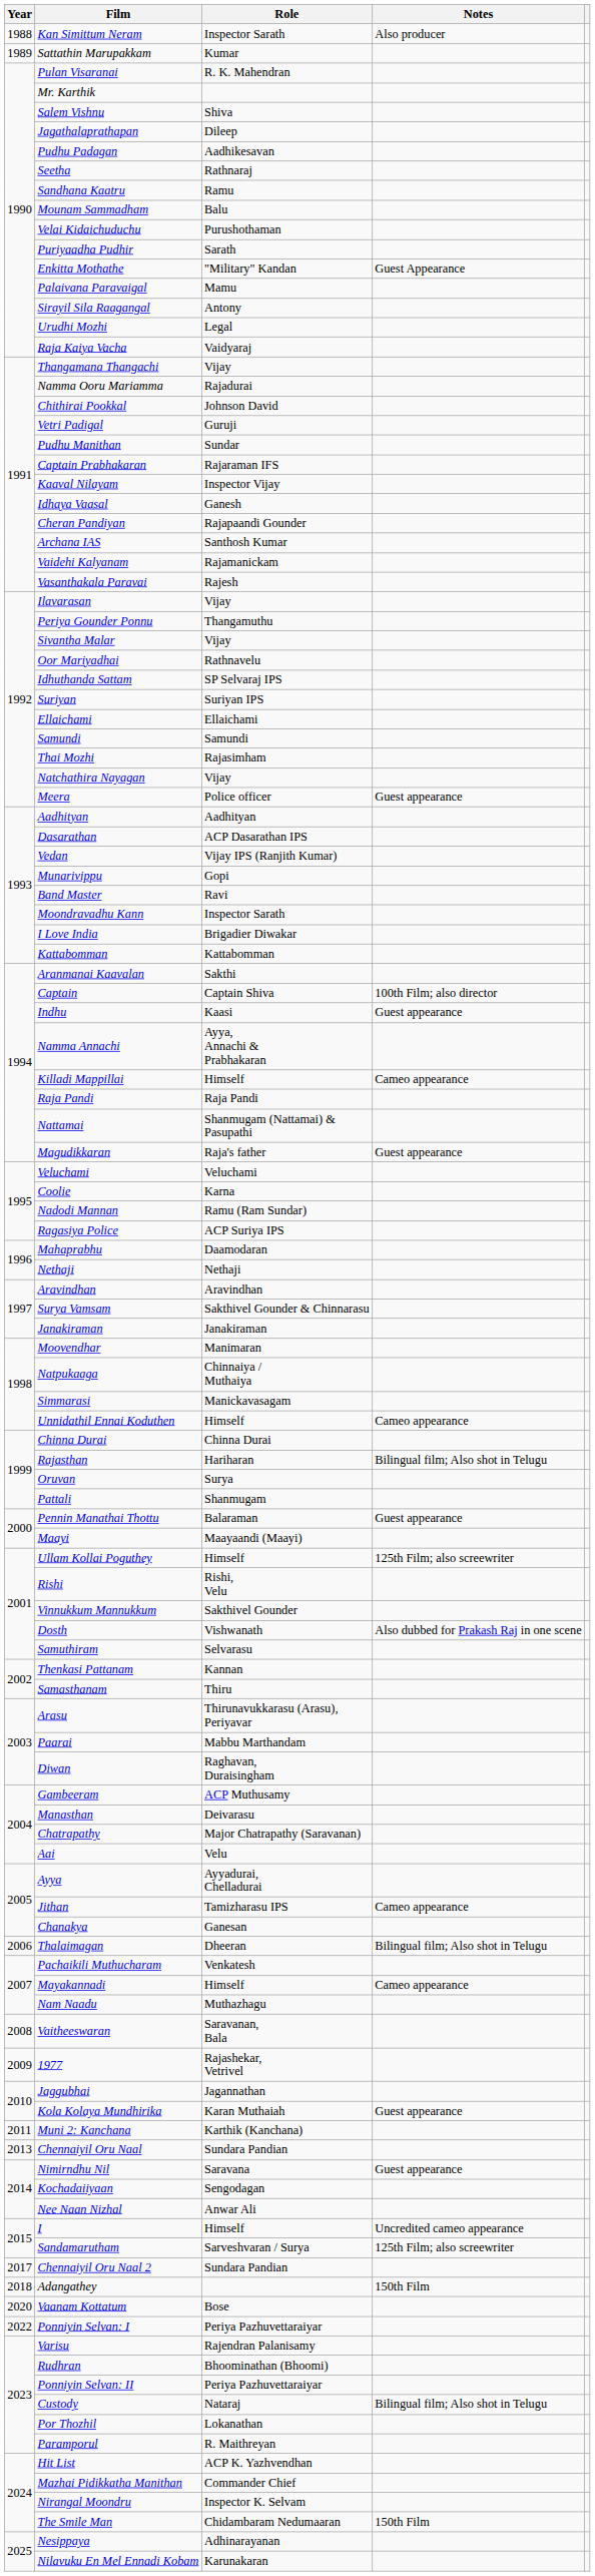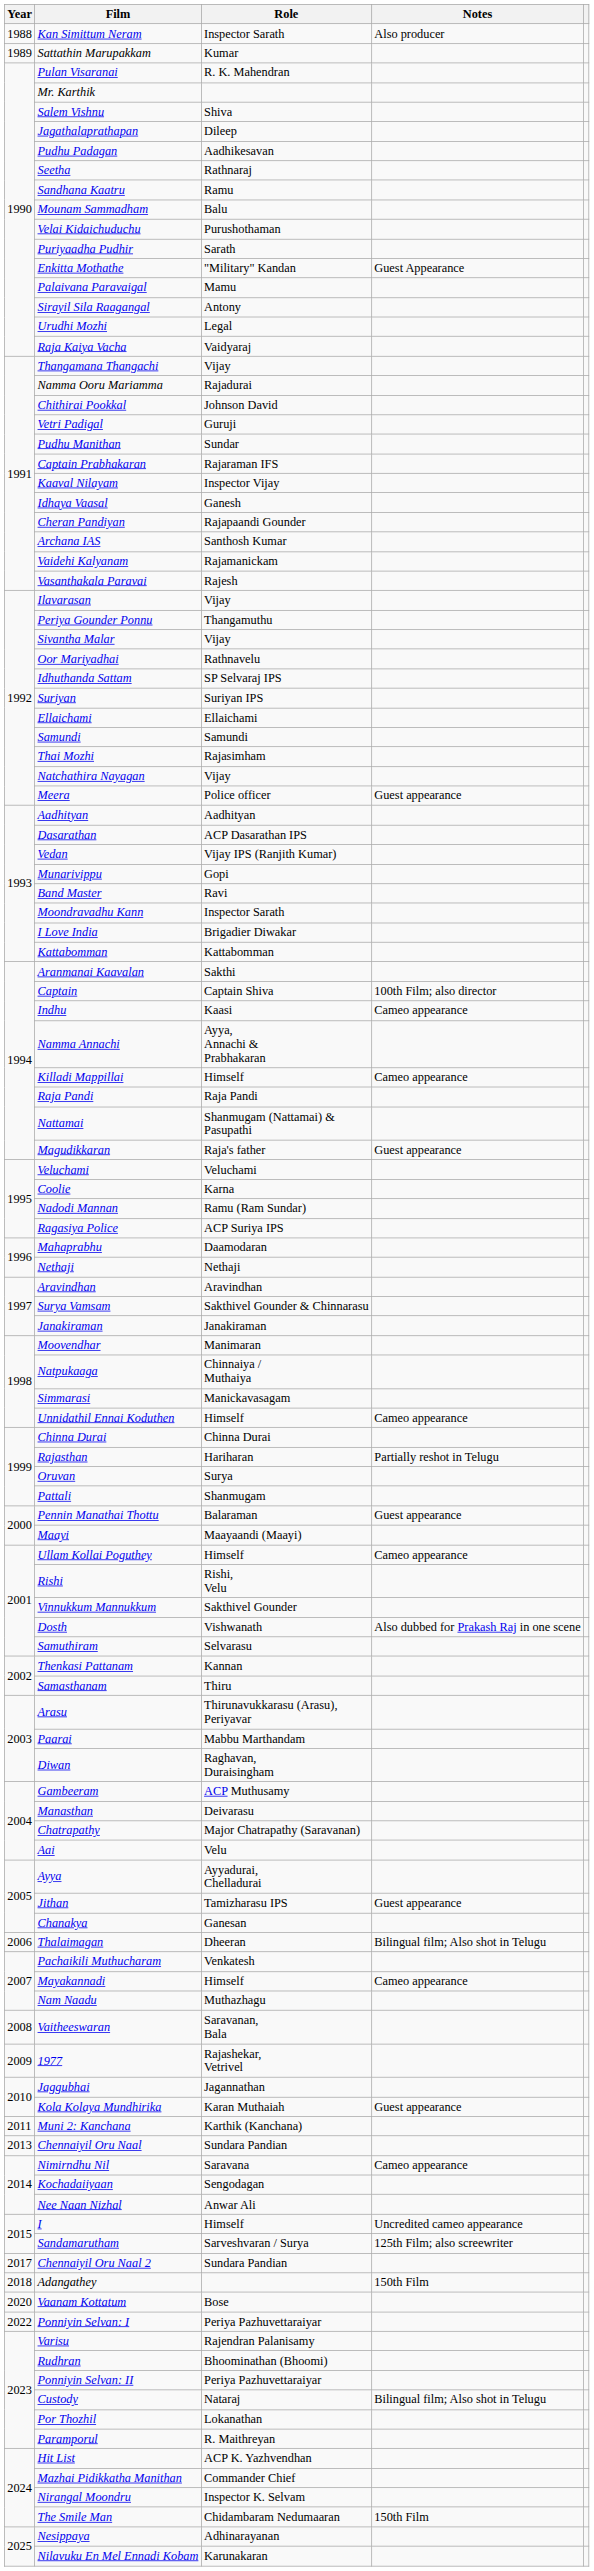Indhu | Notes: Guest appearance -> Cameo appearance
Rajasthan | Notes: Bilingual film; Also shot in Telugu -> Partially reshot in Telugu
Ullam Kollai Poguthey | Notes: 125th Film; also screewriter -> Cameo appearance
Jithan | Notes: Cameo appearance -> Guest appearance
Nimirndhu Nil | Notes: Guest appearance -> Cameo appearance
